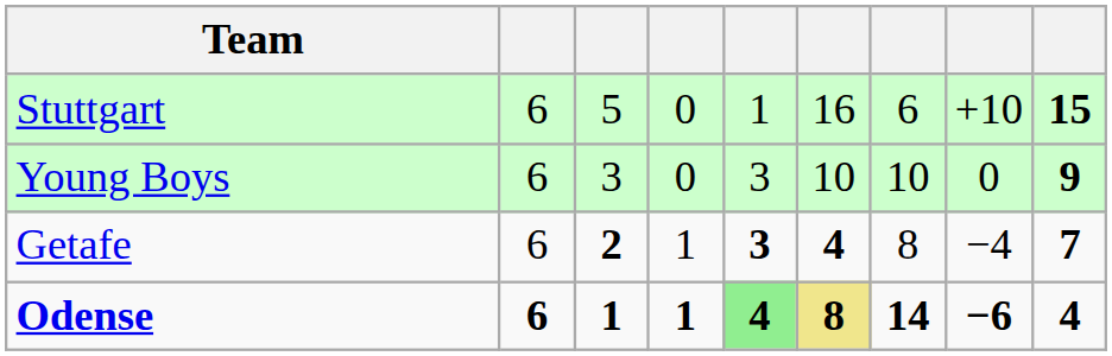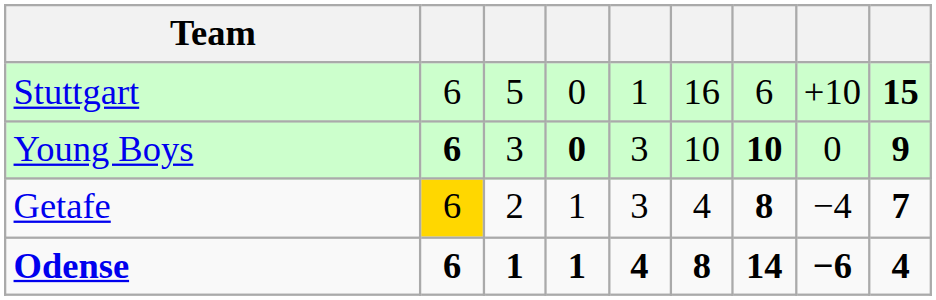Young Boys | column 2: normal -> bold
Young Boys | column 4: normal -> bold
Young Boys | column 7: normal -> bold
Getafe | column 2: no background -> gold background
Getafe | column 3: bold -> normal
Getafe | column 5: bold -> normal
Getafe | column 6: bold -> normal
Getafe | column 7: normal -> bold
Odense | column 5: lightgreen background -> no background
Odense | column 6: khaki background -> no background
